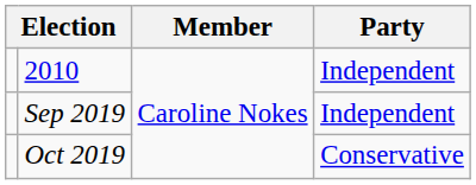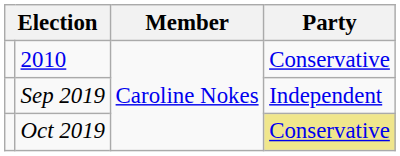2010 | Party: Independent -> Conservative
Oct 2019 | Party: no background -> khaki background
